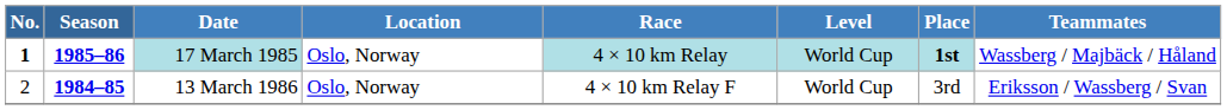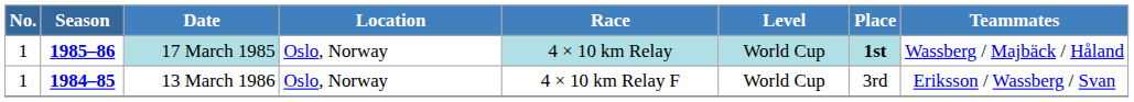17 March 1985 | No.: bold -> normal
13 March 1986 | No.: 2 -> 1
